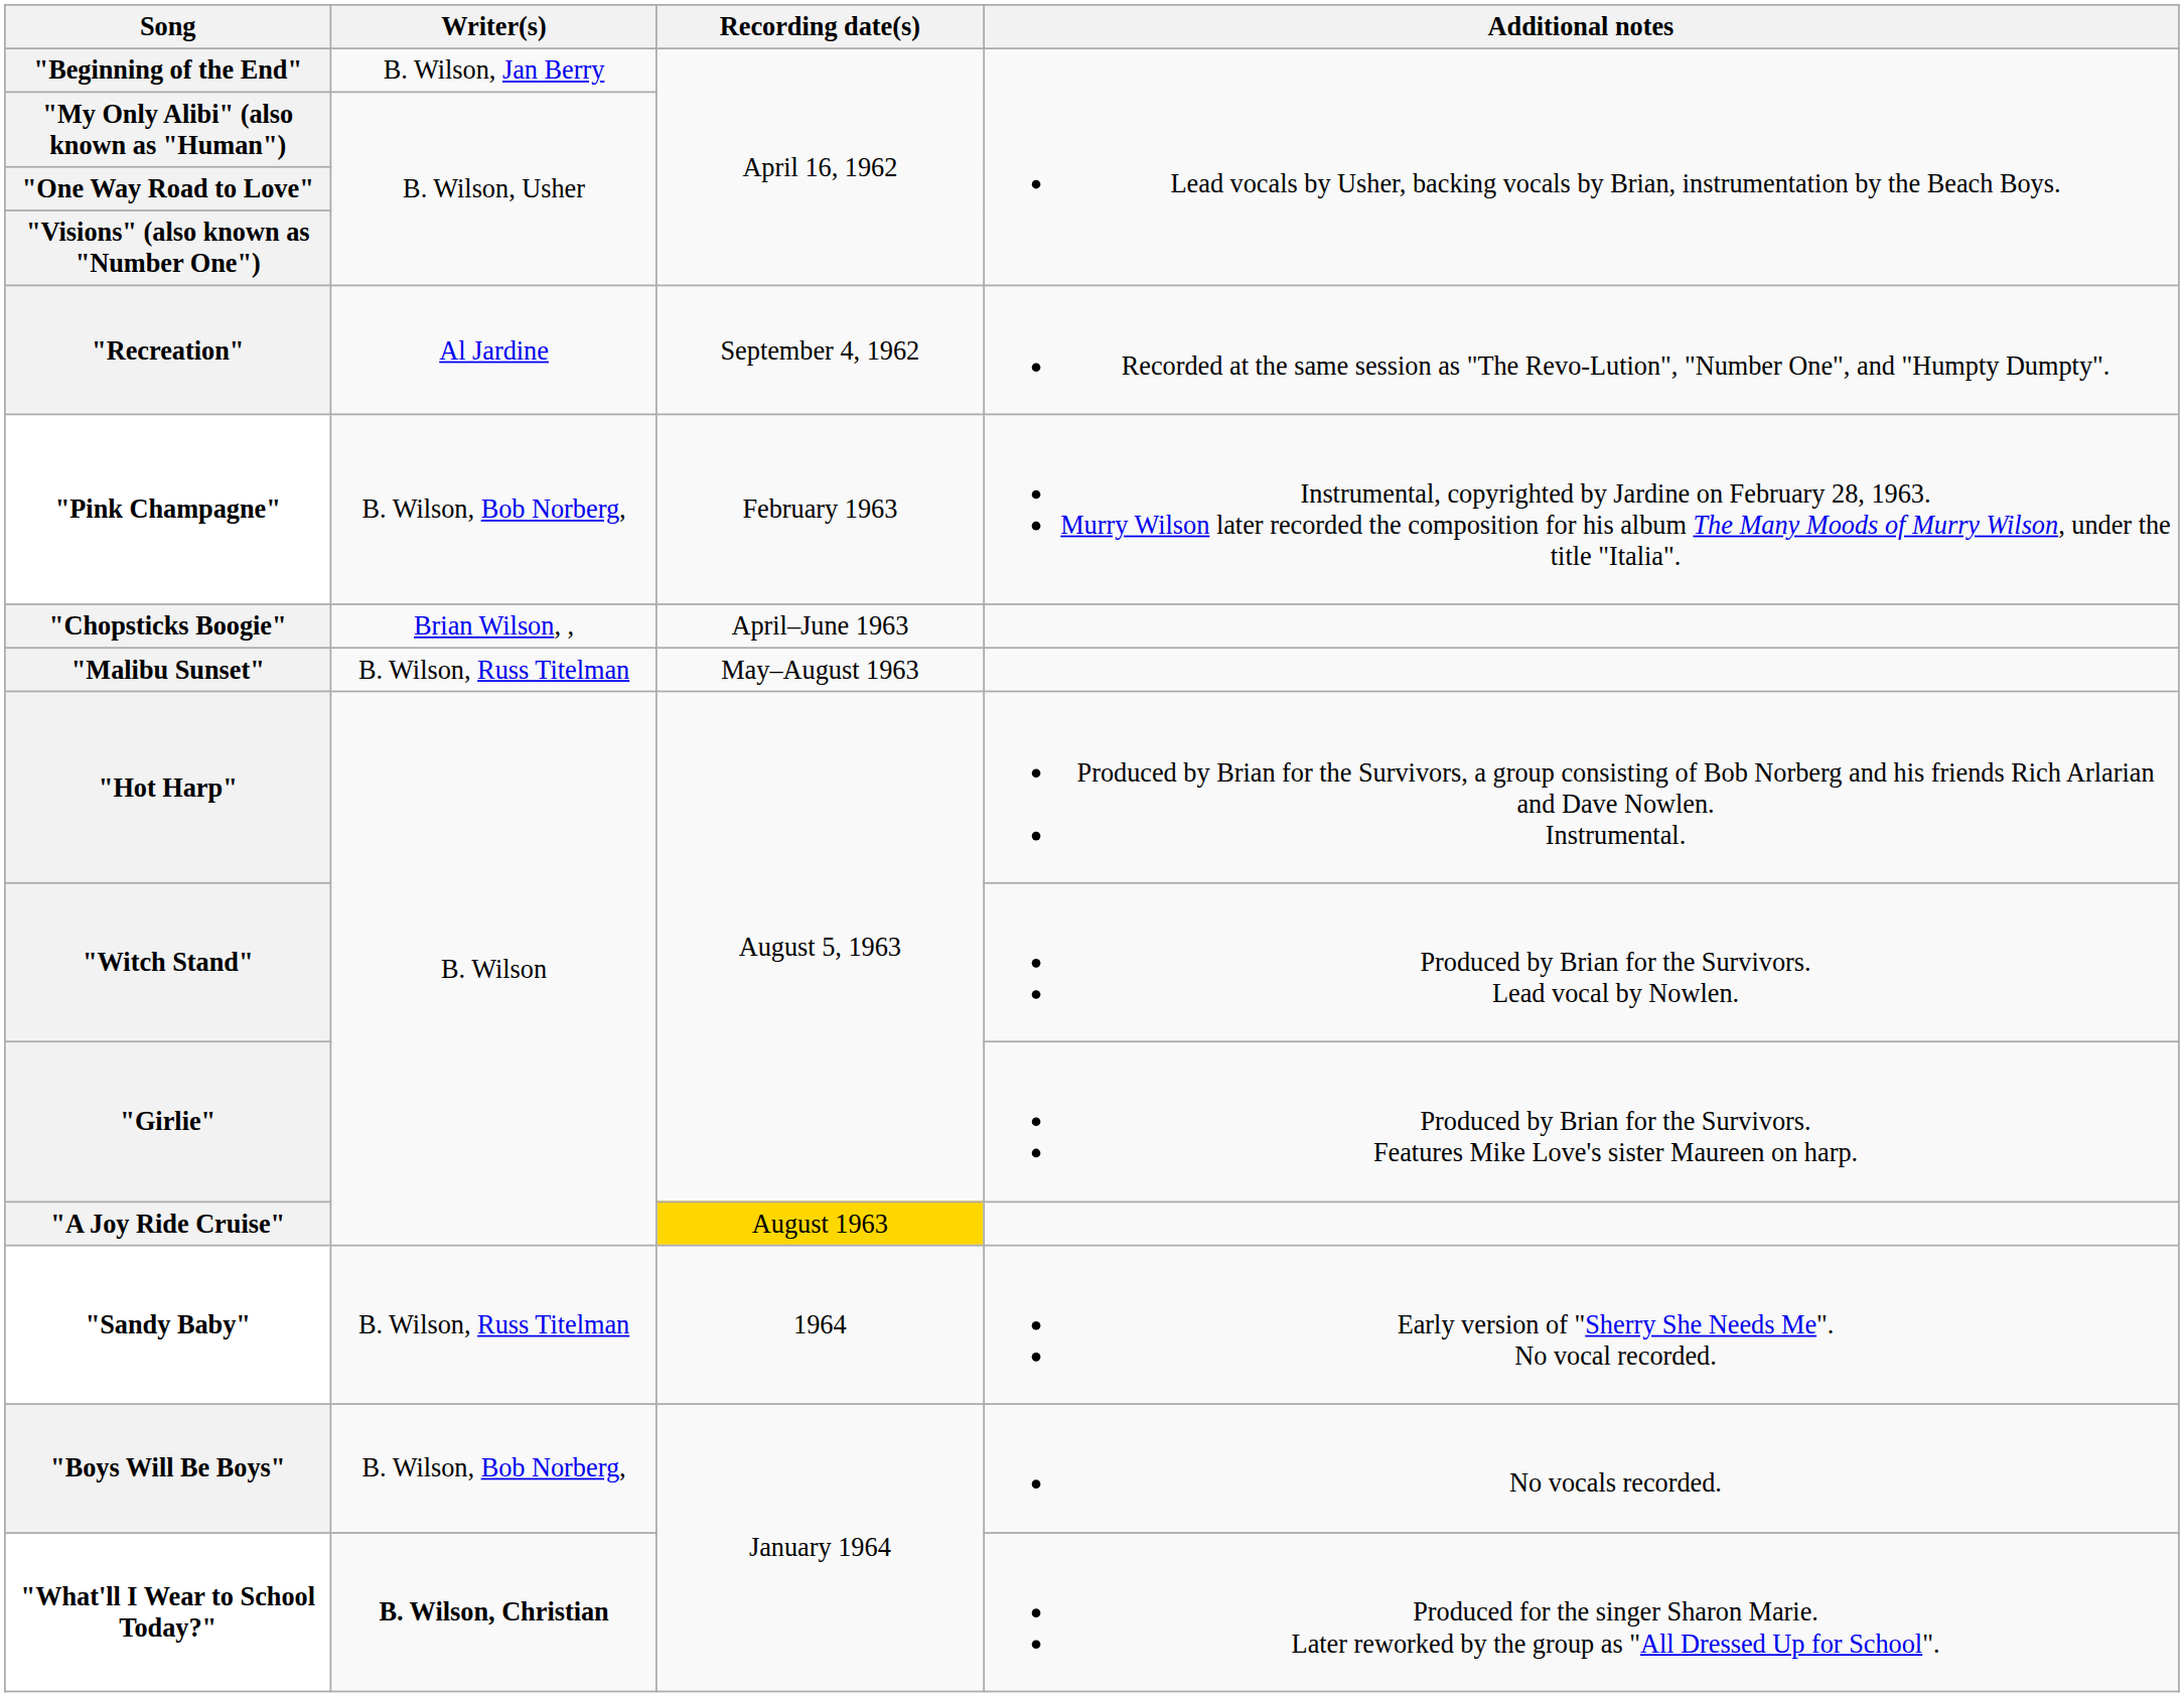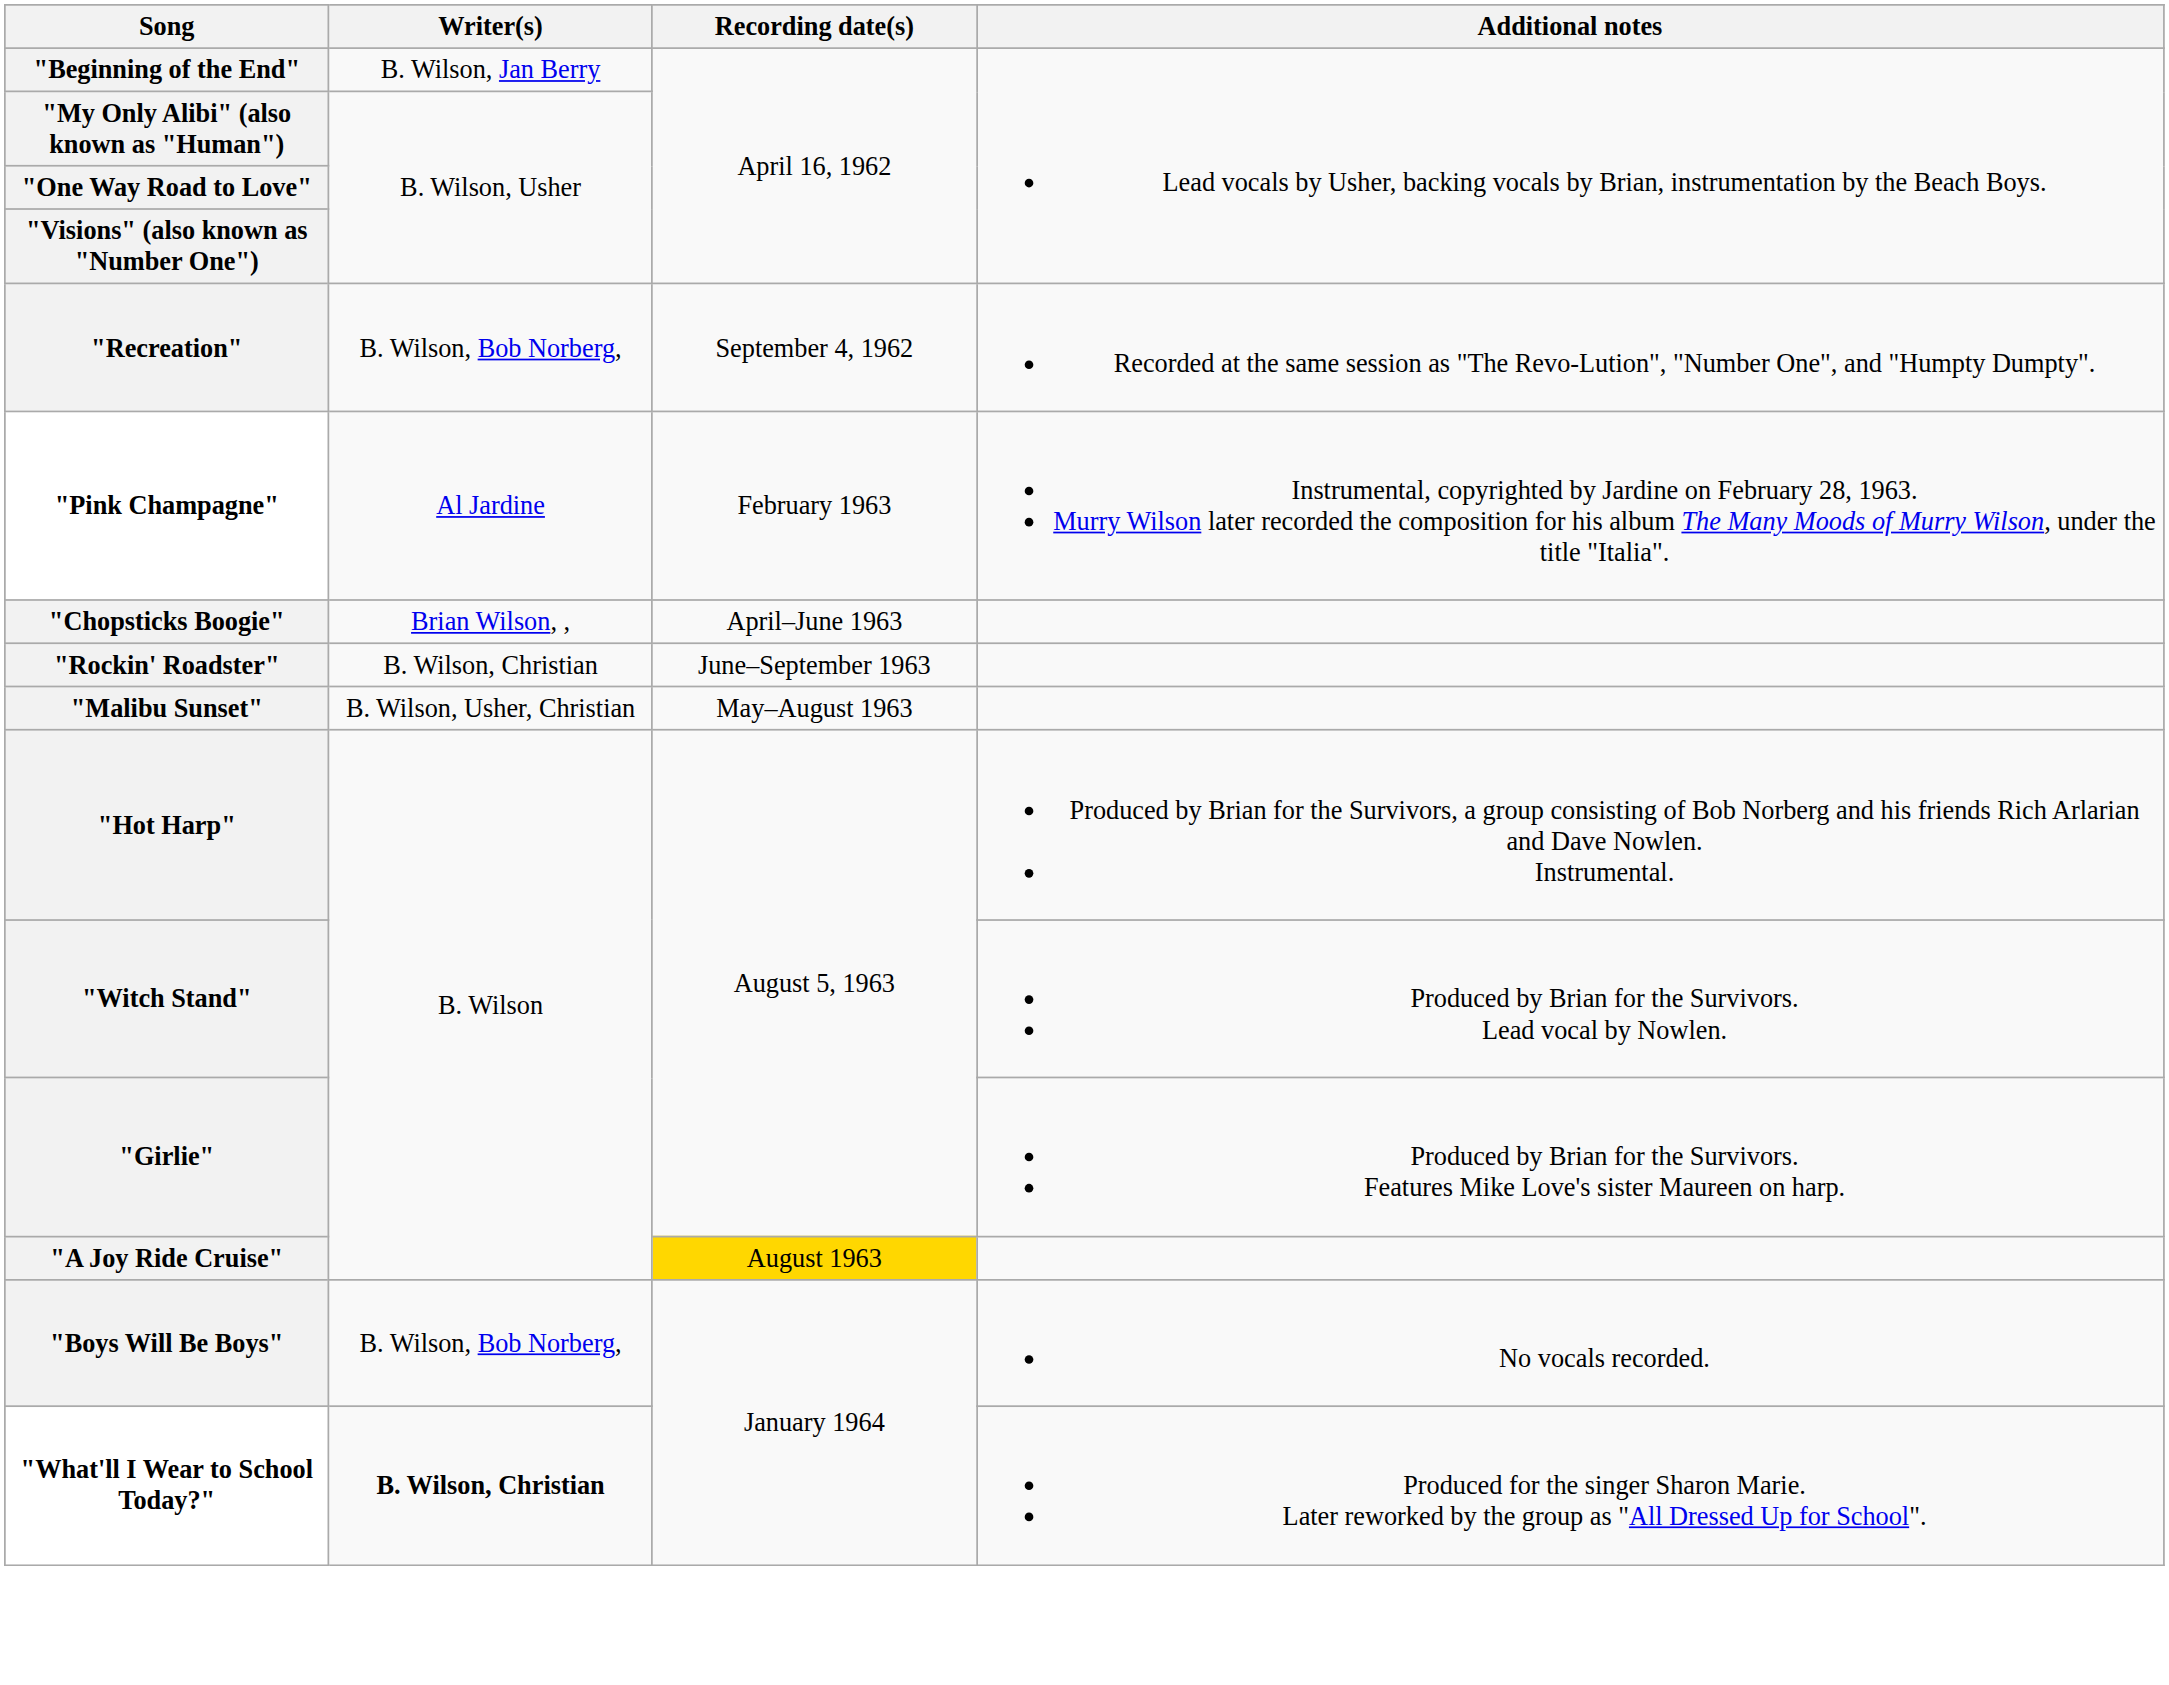"Recreation" | Writer(s): Al Jardine -> B. Wilson, Bob Norberg,
"Pink Champagne" | Writer(s): B. Wilson, Bob Norberg, -> Al Jardine
+ row: "Rockin' Roadster" | B. Wilson, Christian | June–September 1963
"Malibu Sunset" | Writer(s): B. Wilson, Russ Titelman -> B. Wilson, Usher, Christian
- row: "Sandy Baby" | B. Wilson, Russ Titelman | 1964 | Early version of "Sherry She Needs Me". No vocal recorded.
